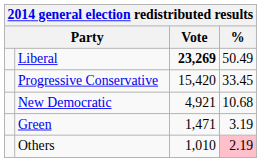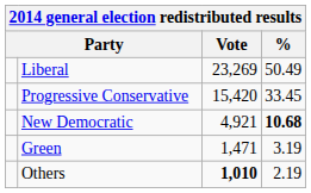Liberal | Vote: bold -> normal
New Democratic | %: normal -> bold
Others | Vote: normal -> bold
Others | %: pink background -> no background
